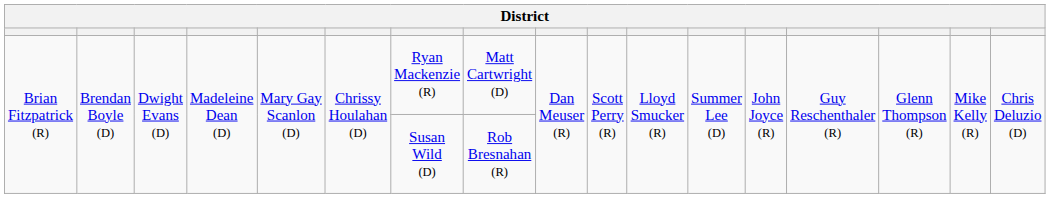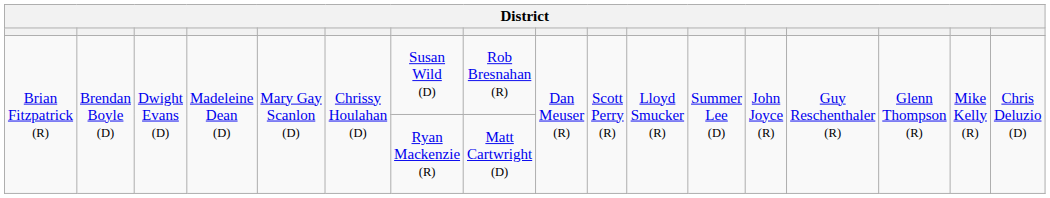row 3 | column 7: Ryan Mackenzie (R) -> Susan Wild (D)
row 3 | column 8: Matt Cartwright (D) -> Rob Bresnahan (R)
row 4 | column 7: Susan Wild (D) -> Ryan Mackenzie (R)
row 4 | column 8: Rob Bresnahan (R) -> Matt Cartwright (D)
